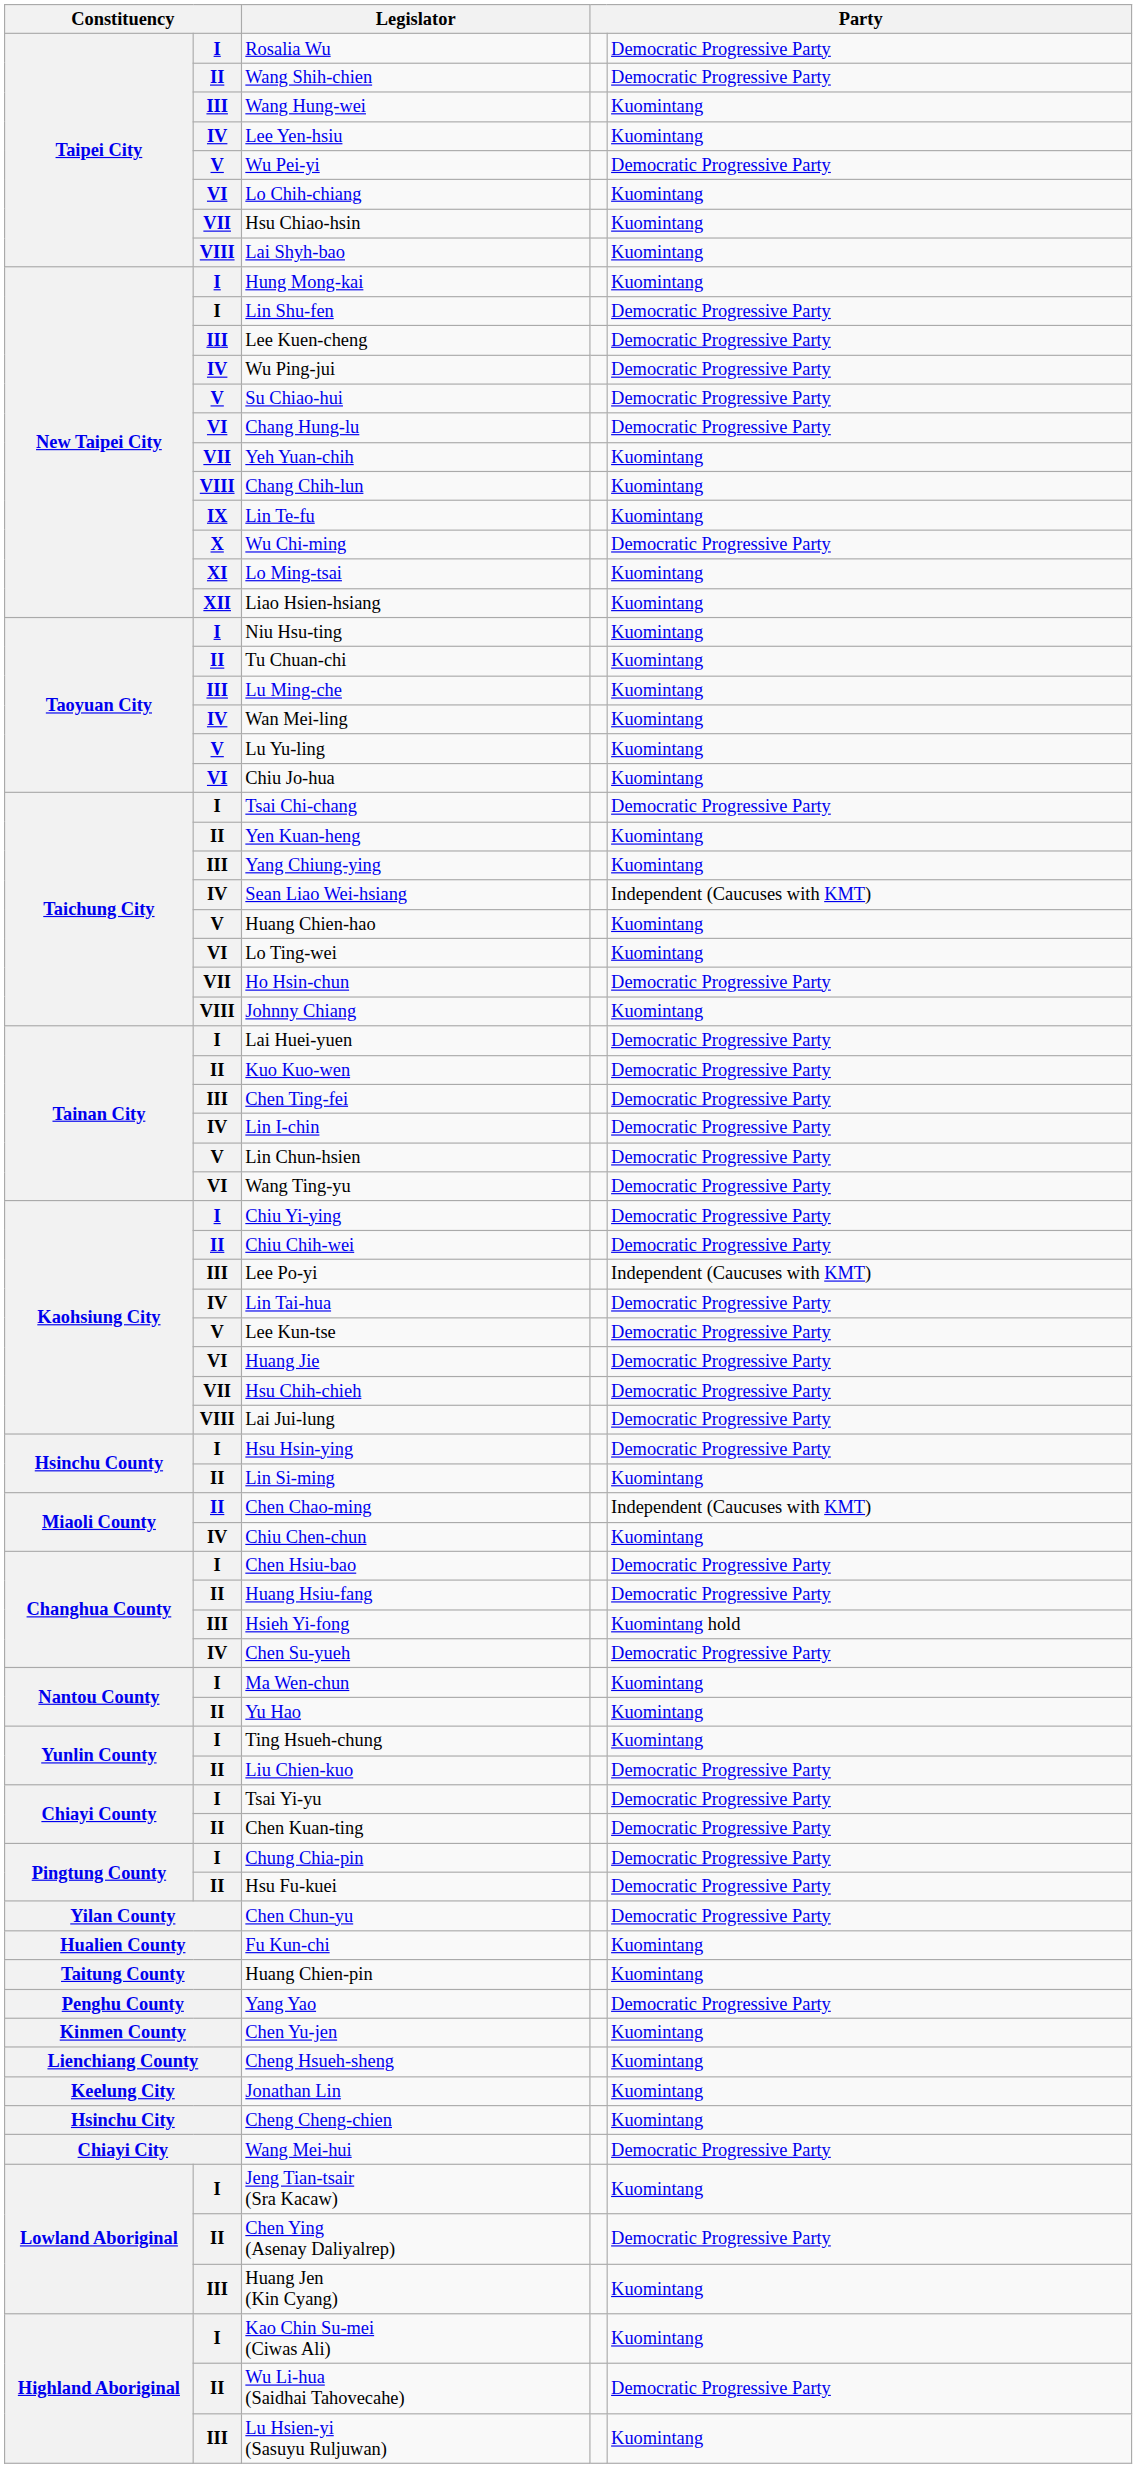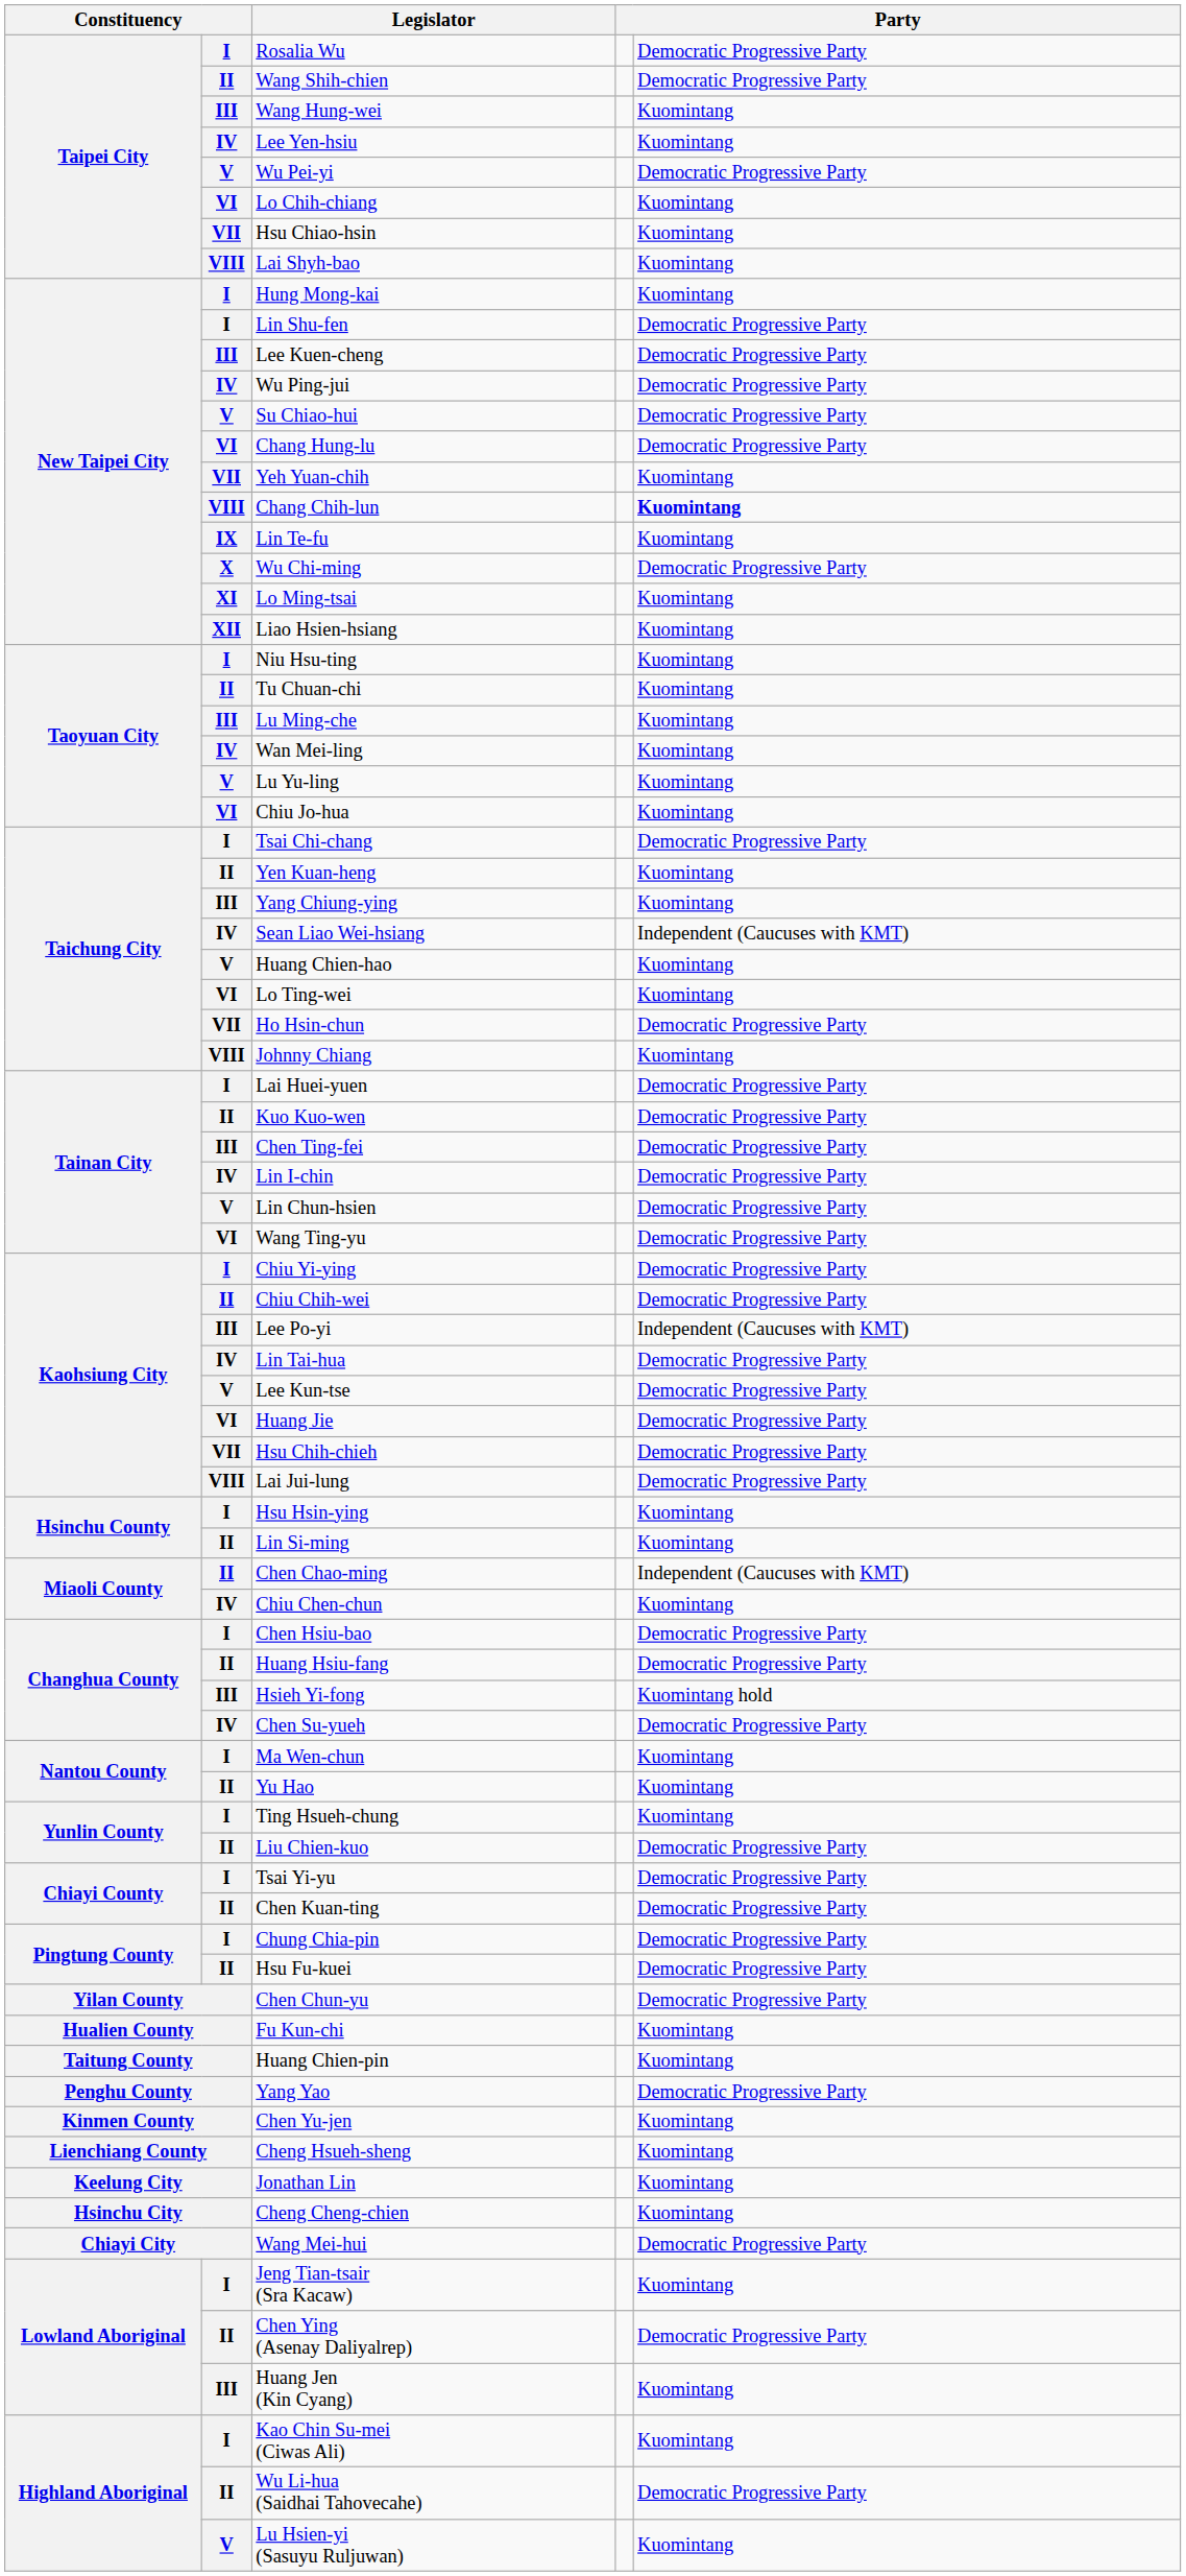Chang Chih-lun | column 5: normal -> bold
Hsu Hsin-ying | column 5: Democratic Progressive Party -> Kuomintang
Lu Hsien-yi (Sasuyu Ruljuwan) | column 2: III -> V
